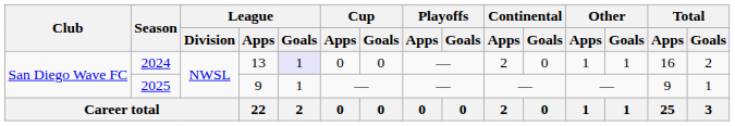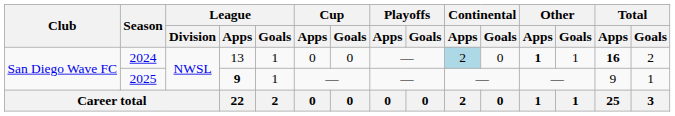2024 | League / Goals: lavender background -> no background
2024 | Continental / Apps: no background -> lightblue background
2024 | Other / Apps: normal -> bold
2024 | Total / Apps: normal -> bold
2025 | League / Apps: normal -> bold
